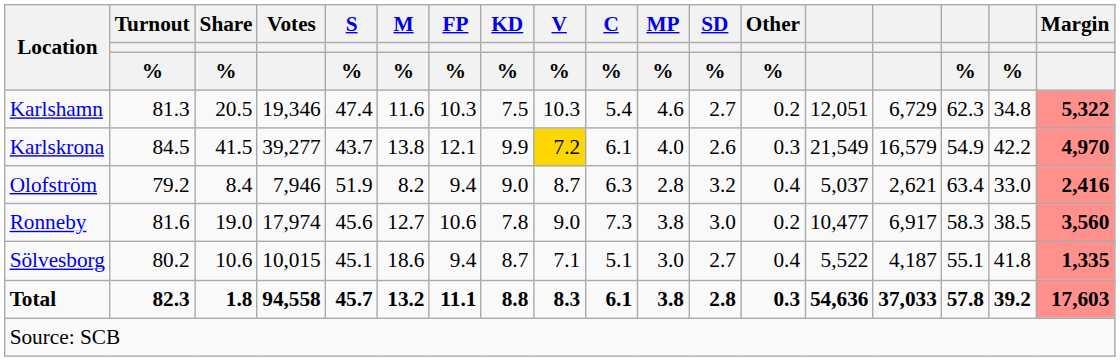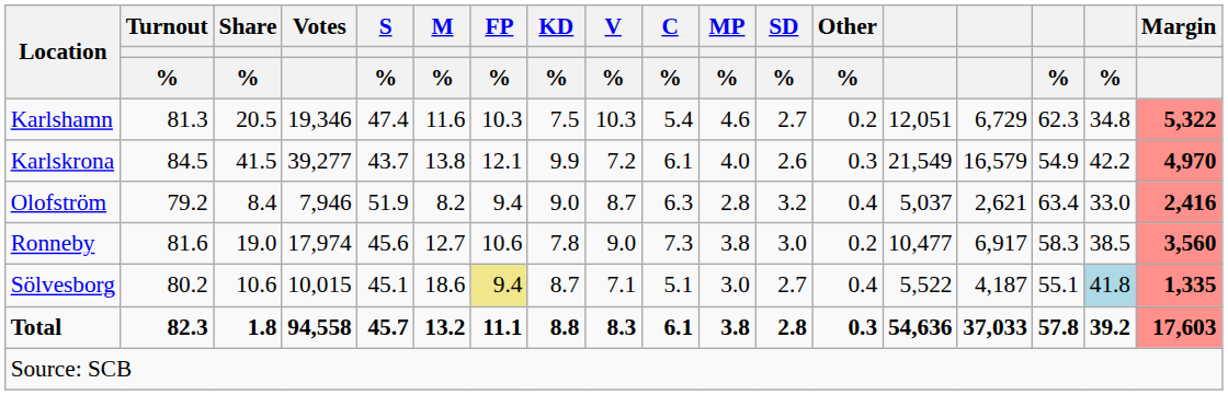Karlskrona | V / %: gold background -> no background
Sölvesborg | FP / %: no background -> khaki background
Sölvesborg | column 17: no background -> lightblue background
